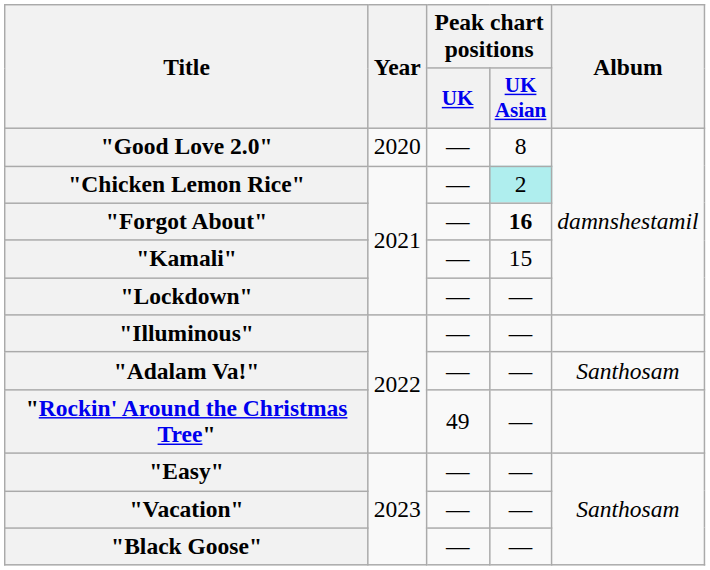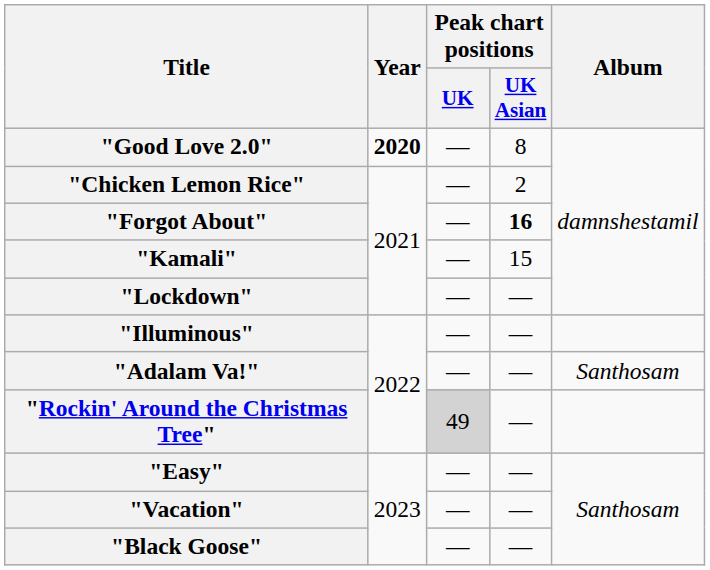"Good Love 2.0" | Year: normal -> bold
"Chicken Lemon Rice" | Peak chart positions / UK Asian: paleturquoise background -> no background
"Rockin' Around the Christmas Tree" | Peak chart positions / UK: no background -> lightgrey background
